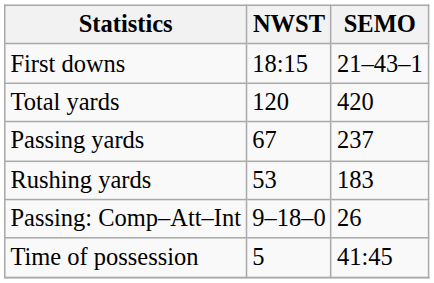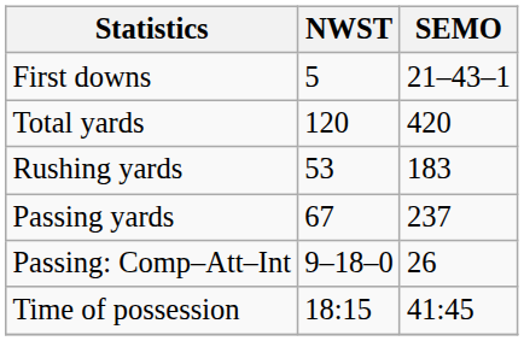First downs | NWST: 18:15 -> 5
rows swapped: Rushing yards <-> Passing yards
Time of possession | NWST: 5 -> 18:15
